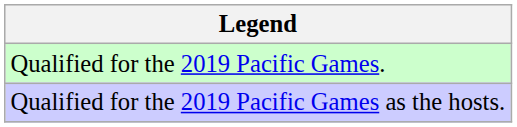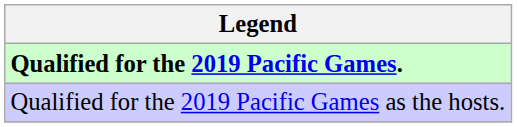row 2 | column 1: normal -> bold
